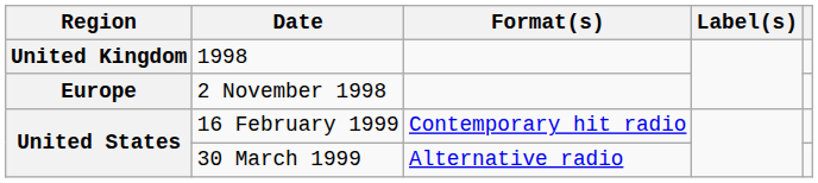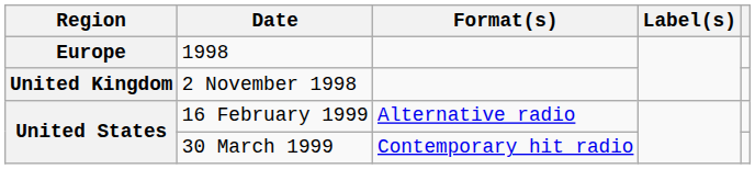1998 | Region: United Kingdom -> Europe
2 November 1998 | Region: Europe -> United Kingdom
16 February 1999 | Format(s): Contemporary hit radio -> Alternative radio
30 March 1999 | Format(s): Alternative radio -> Contemporary hit radio
